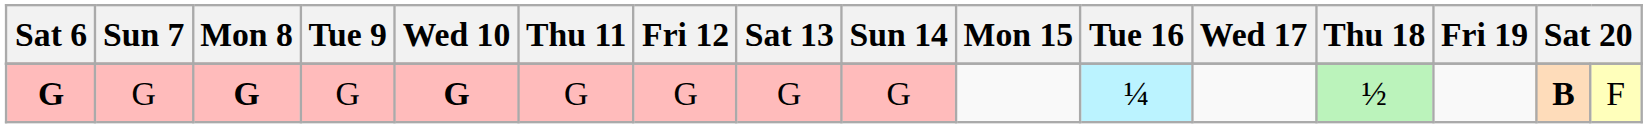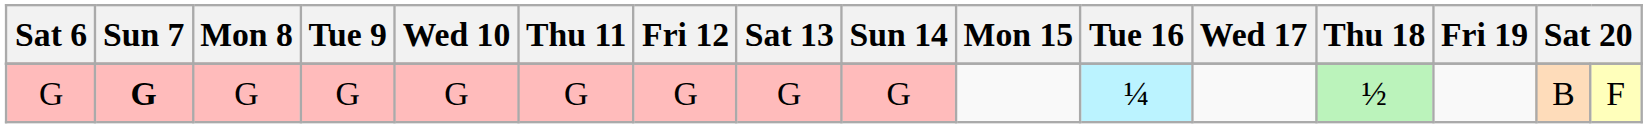row 2 | Sat 6: bold -> normal
row 2 | Sun 7: normal -> bold
row 2 | Mon 8: bold -> normal
row 2 | Wed 10: bold -> normal
row 2 | column 15: bold -> normal
